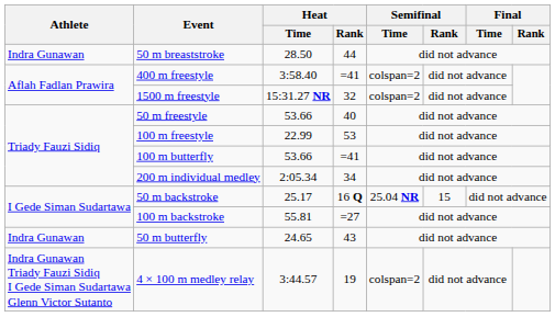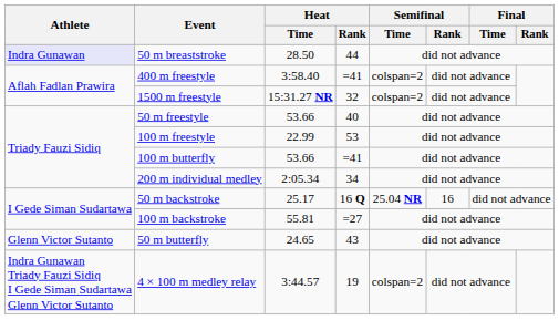50 m breaststroke | Athlete: no background -> lavender background
50 m backstroke | Semifinal / Rank: 15 -> 16
50 m butterfly | Athlete: Indra Gunawan -> Glenn Victor Sutanto
